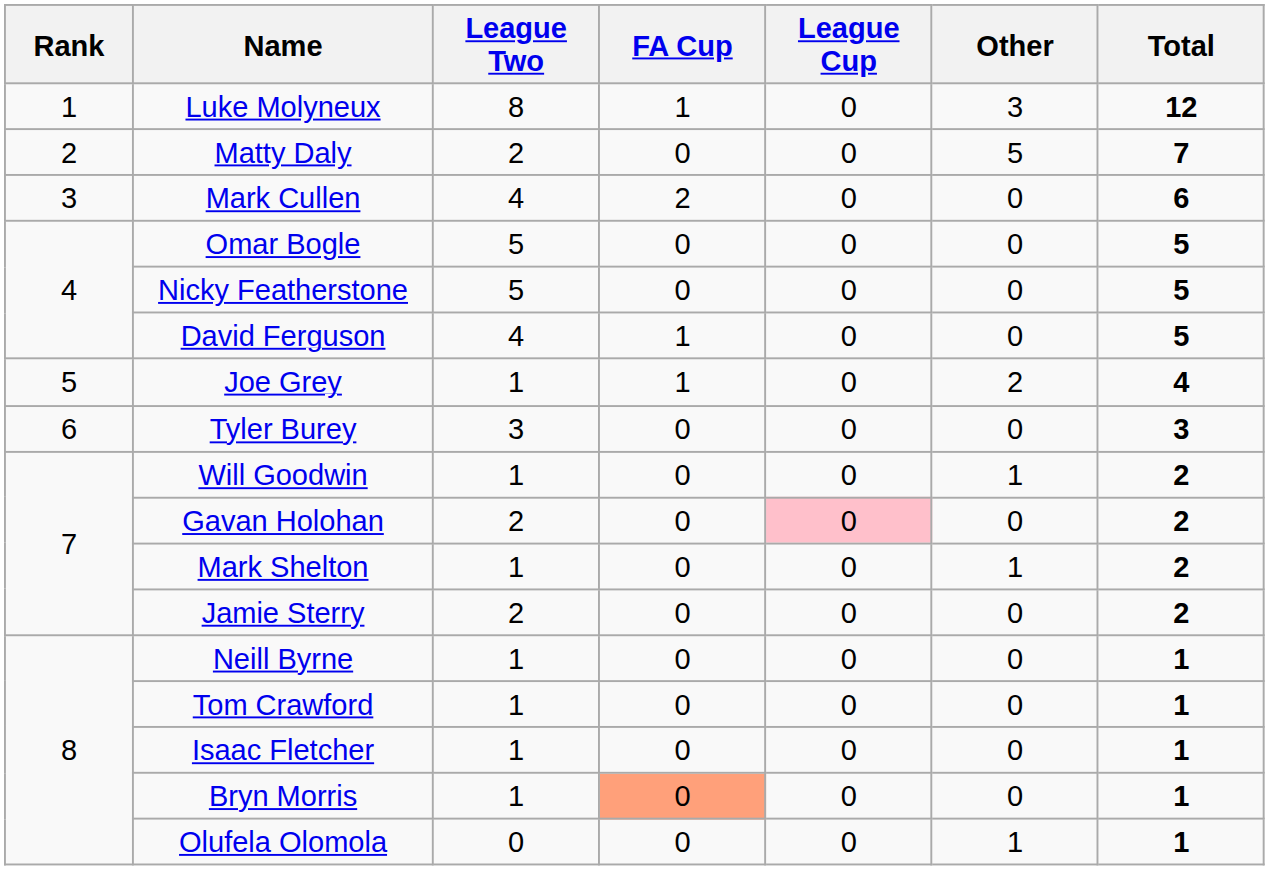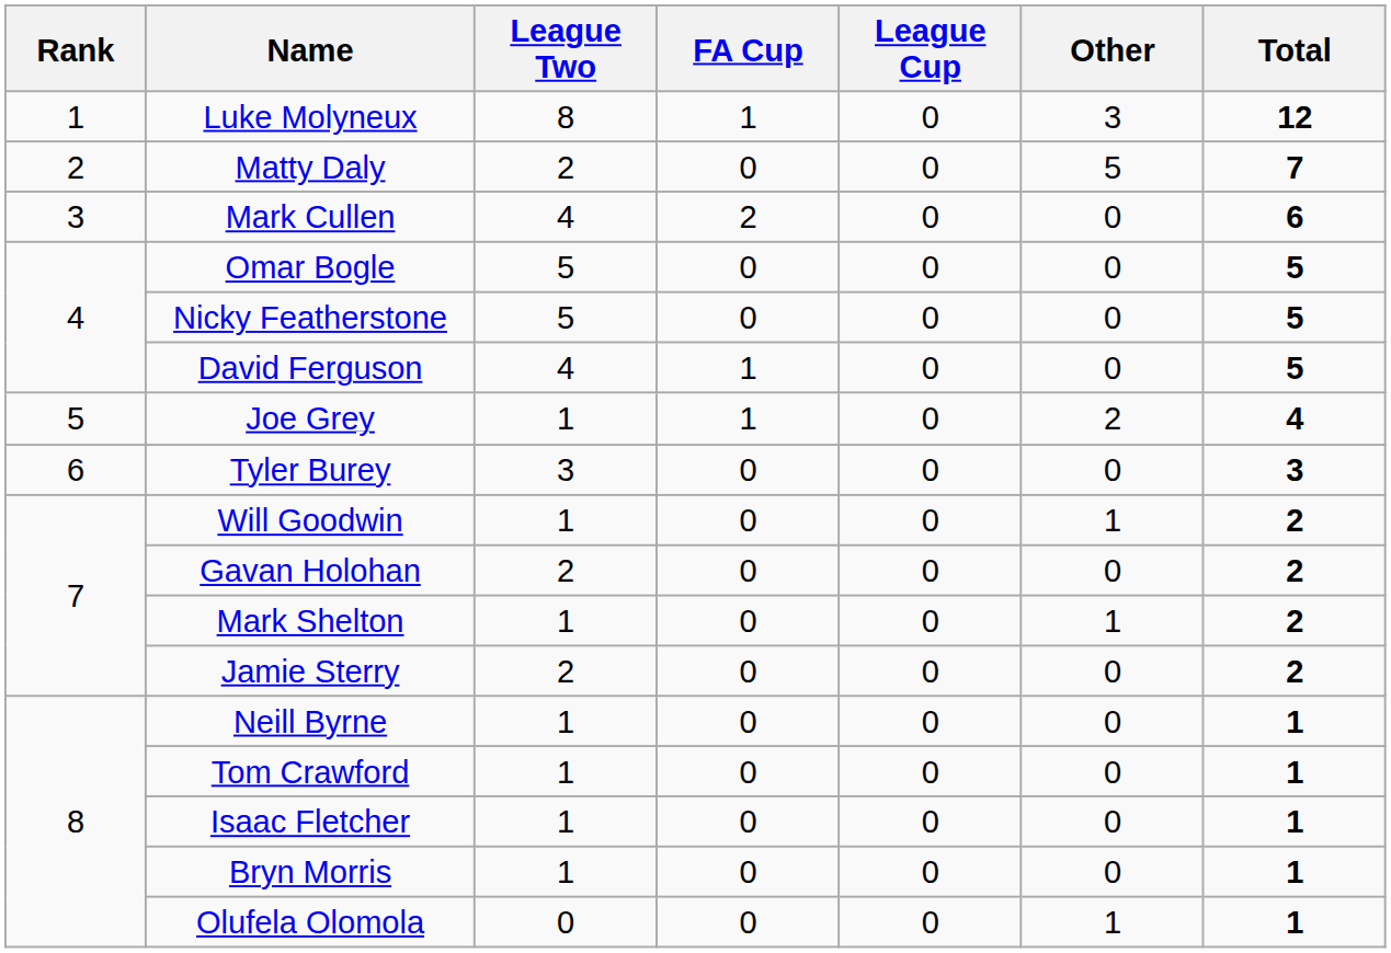Gavan Holohan | League Cup: pink background -> no background
Bryn Morris | FA Cup: lightsalmon background -> no background
